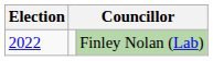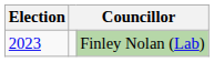Finley Nolan (Lab) | Election: 2022 -> 2023
